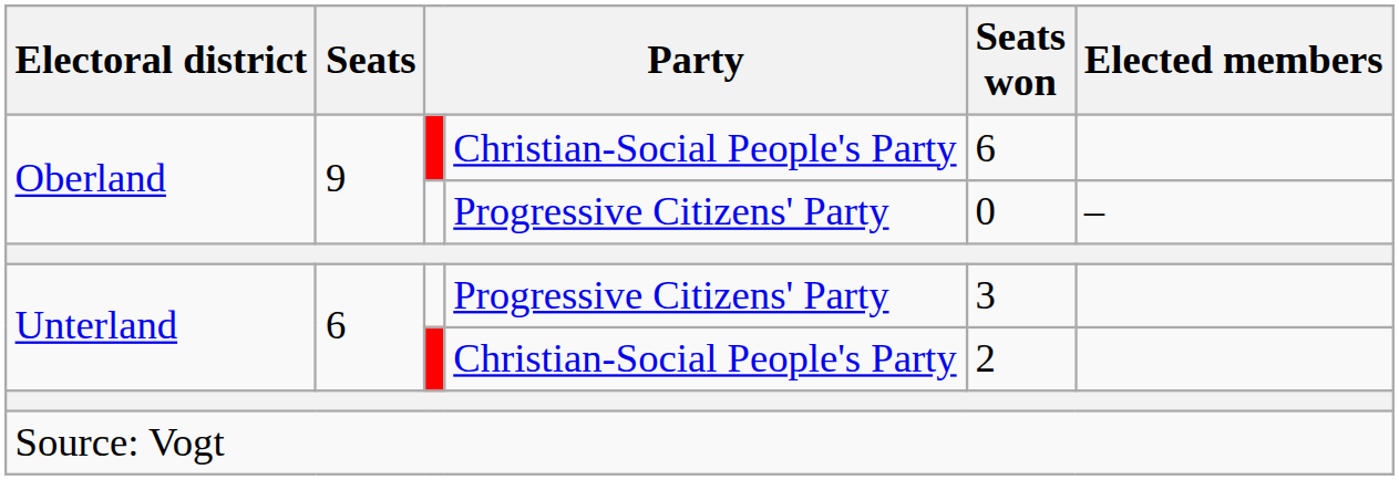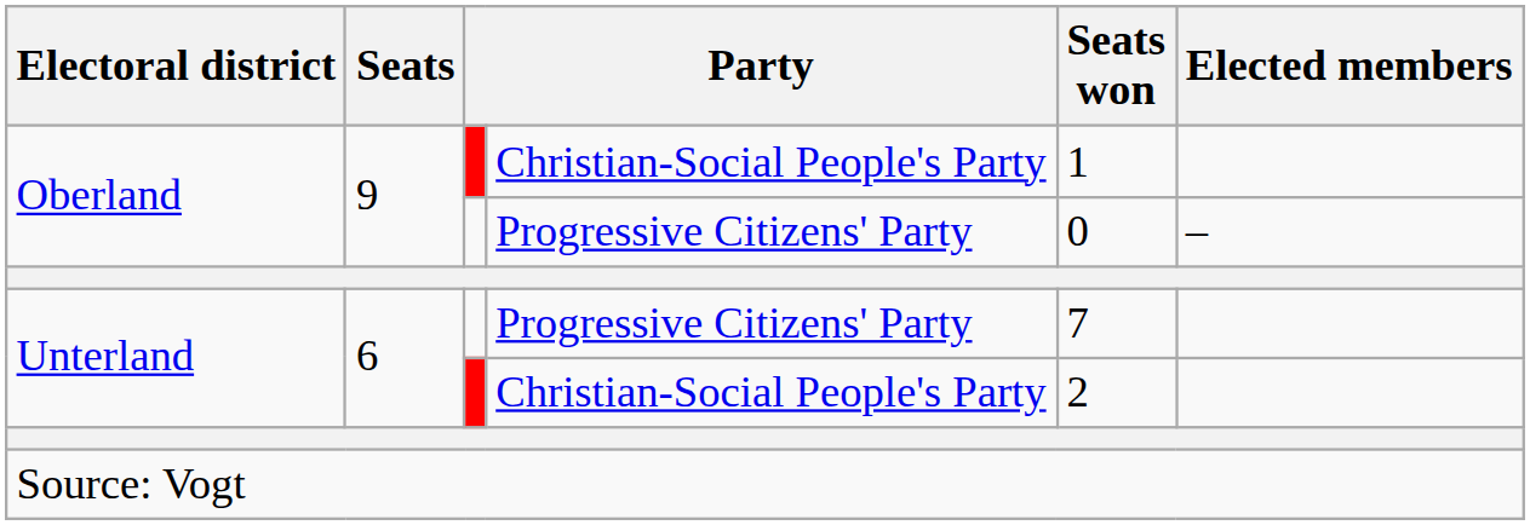Oberland / Christian-Social People's Party | Seats won: 6 -> 1
Unterland / Progressive Citizens' Party | Seats won: 3 -> 7
